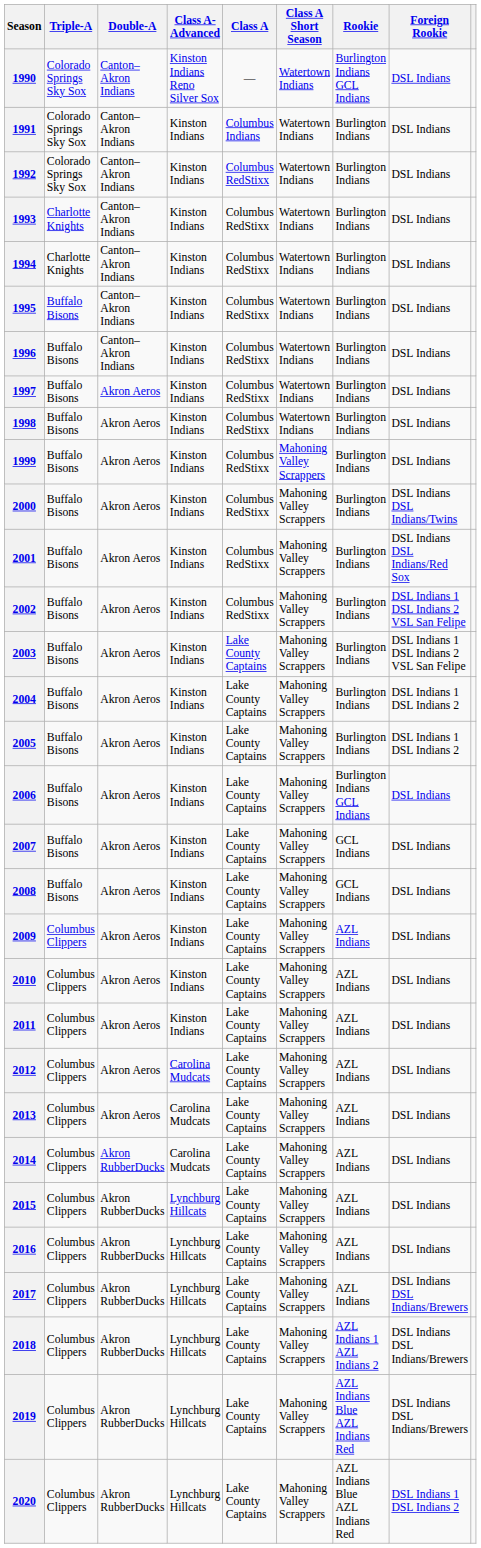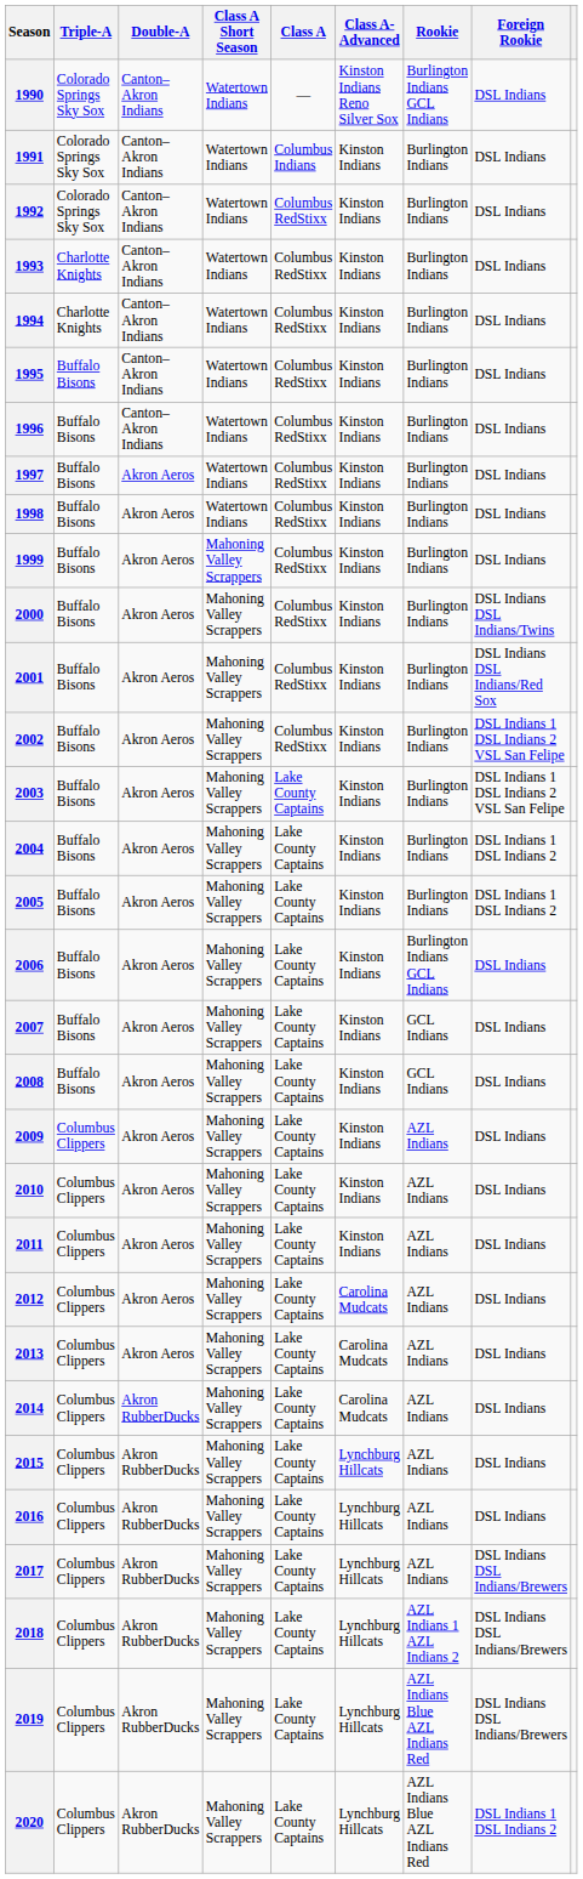columns swapped: Class A-Advanced <-> Class A Short Season
